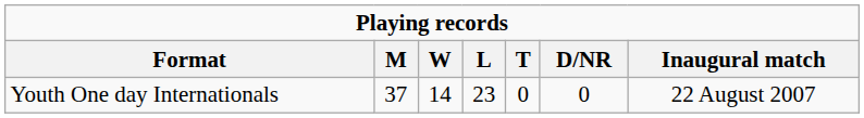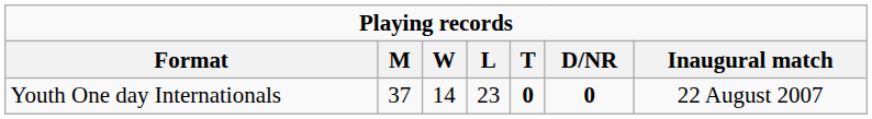Youth One day Internationals | T: normal -> bold
Youth One day Internationals | D/NR: normal -> bold
